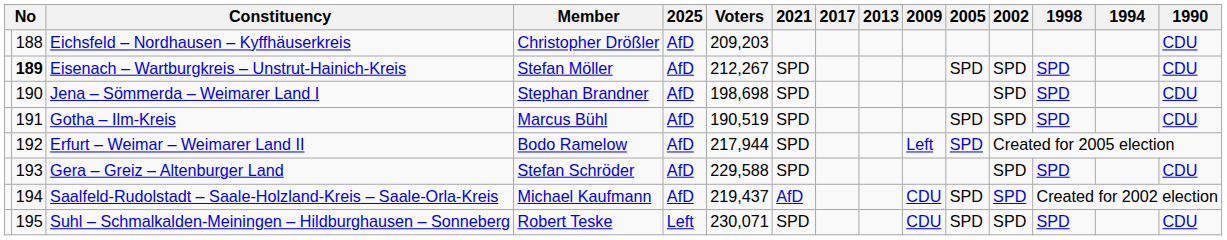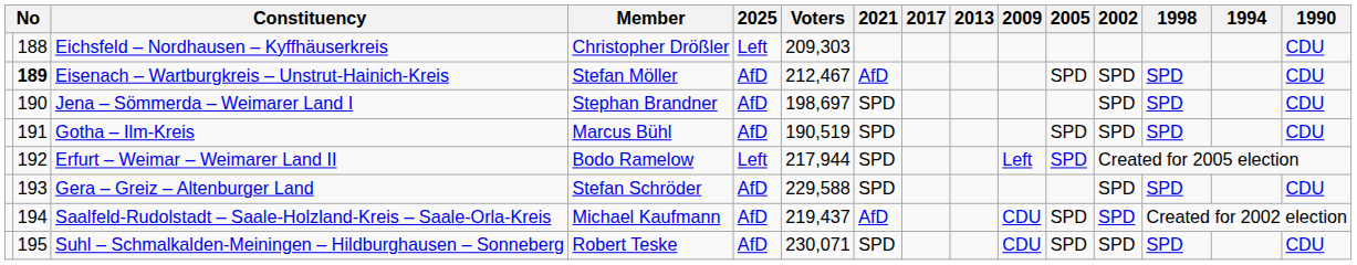Eichsfeld – Nordhausen – Kyffhäuserkreis | 2025: AfD -> Left
Eichsfeld – Nordhausen – Kyffhäuserkreis | Voters: 209,203 -> 209,303
Eisenach – Wartburgkreis – Unstrut-Hainich-Kreis | Voters: 212,267 -> 212,467
Eisenach – Wartburgkreis – Unstrut-Hainich-Kreis | 2021: SPD -> AfD
Jena – Sömmerda – Weimarer Land I | Voters: 198,698 -> 198,697
Erfurt – Weimar – Weimarer Land II | 2025: AfD -> Left
Suhl – Schmalkalden-Meiningen – Hildburghausen – Sonneberg | 2025: Left -> AfD
